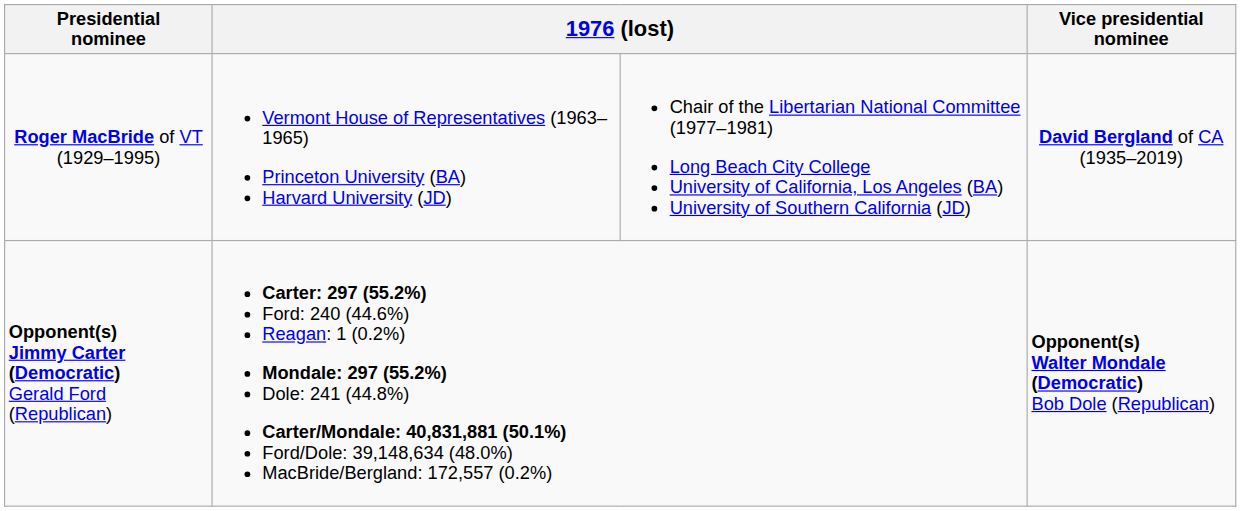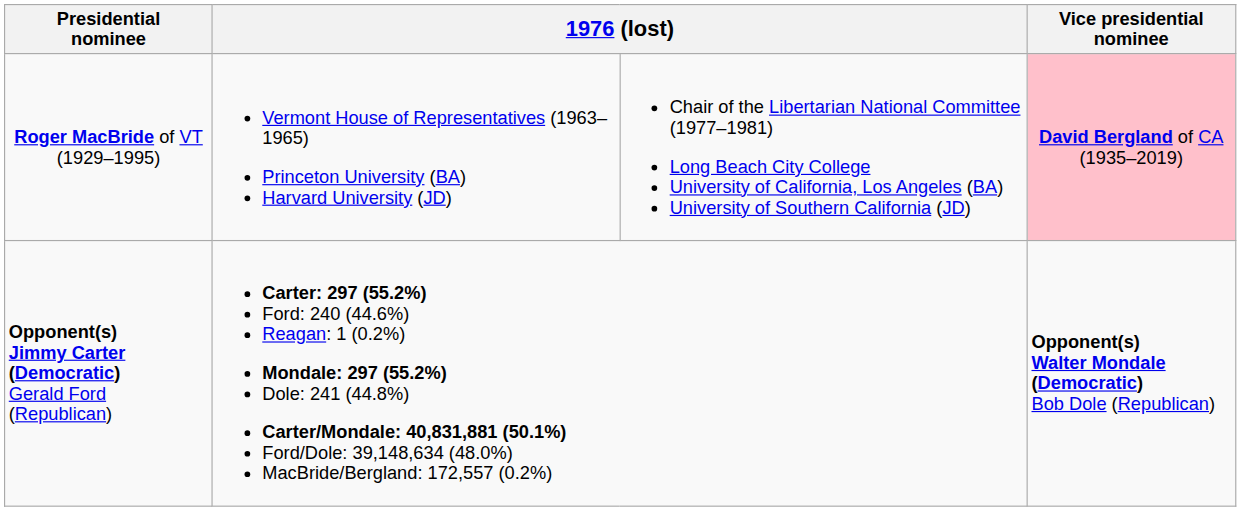Roger MacBride of VT (1929–1995) | Vice presidential nominee: no background -> pink background
